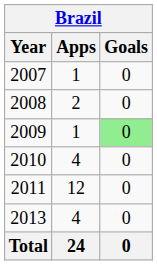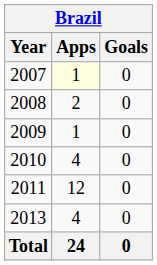2007 | Apps: no background -> lightyellow background
2009 | Goals: lightgreen background -> no background
